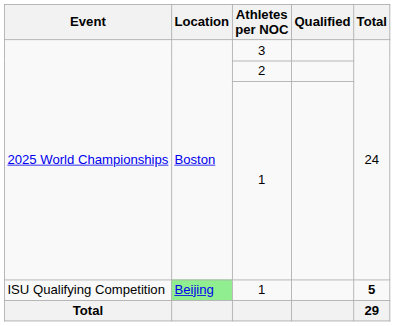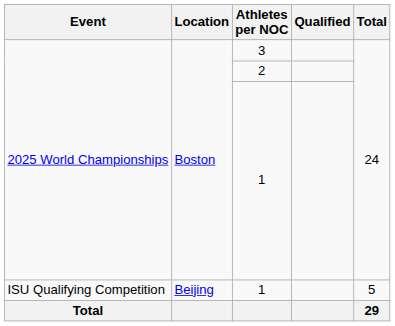ISU Qualifying Competition / 1 | Location: lightgreen background -> no background
ISU Qualifying Competition / 1 | Total: bold -> normal
